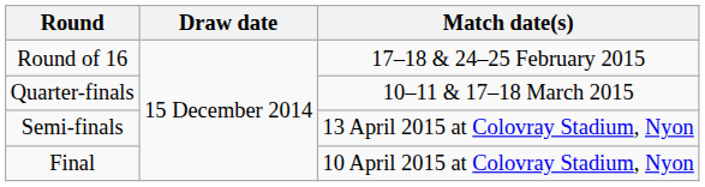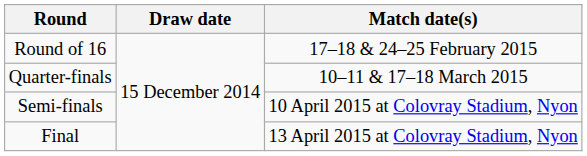Semi-finals | Match date(s): 13 April 2015 at Colovray Stadium, Nyon -> 10 April 2015 at Colovray Stadium, Nyon
Final | Match date(s): 10 April 2015 at Colovray Stadium, Nyon -> 13 April 2015 at Colovray Stadium, Nyon
